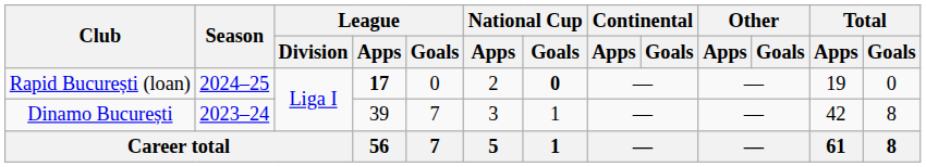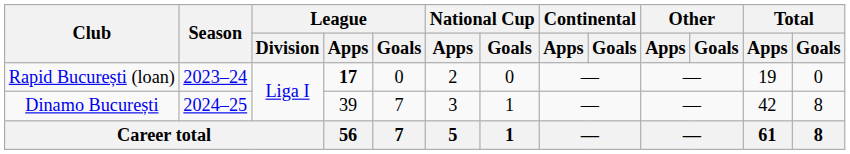Rapid București (loan) | Season: 2024–25 -> 2023–24
Rapid București (loan) | National Cup / Goals: bold -> normal
Dinamo București | Season: 2023–24 -> 2024–25
